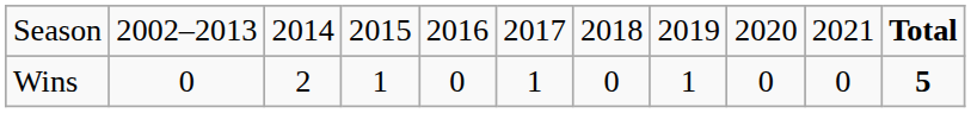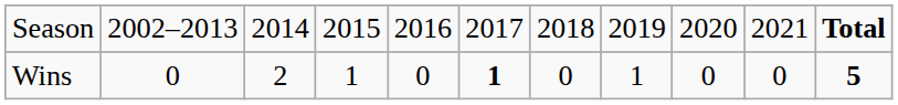Wins | column 6: normal -> bold
